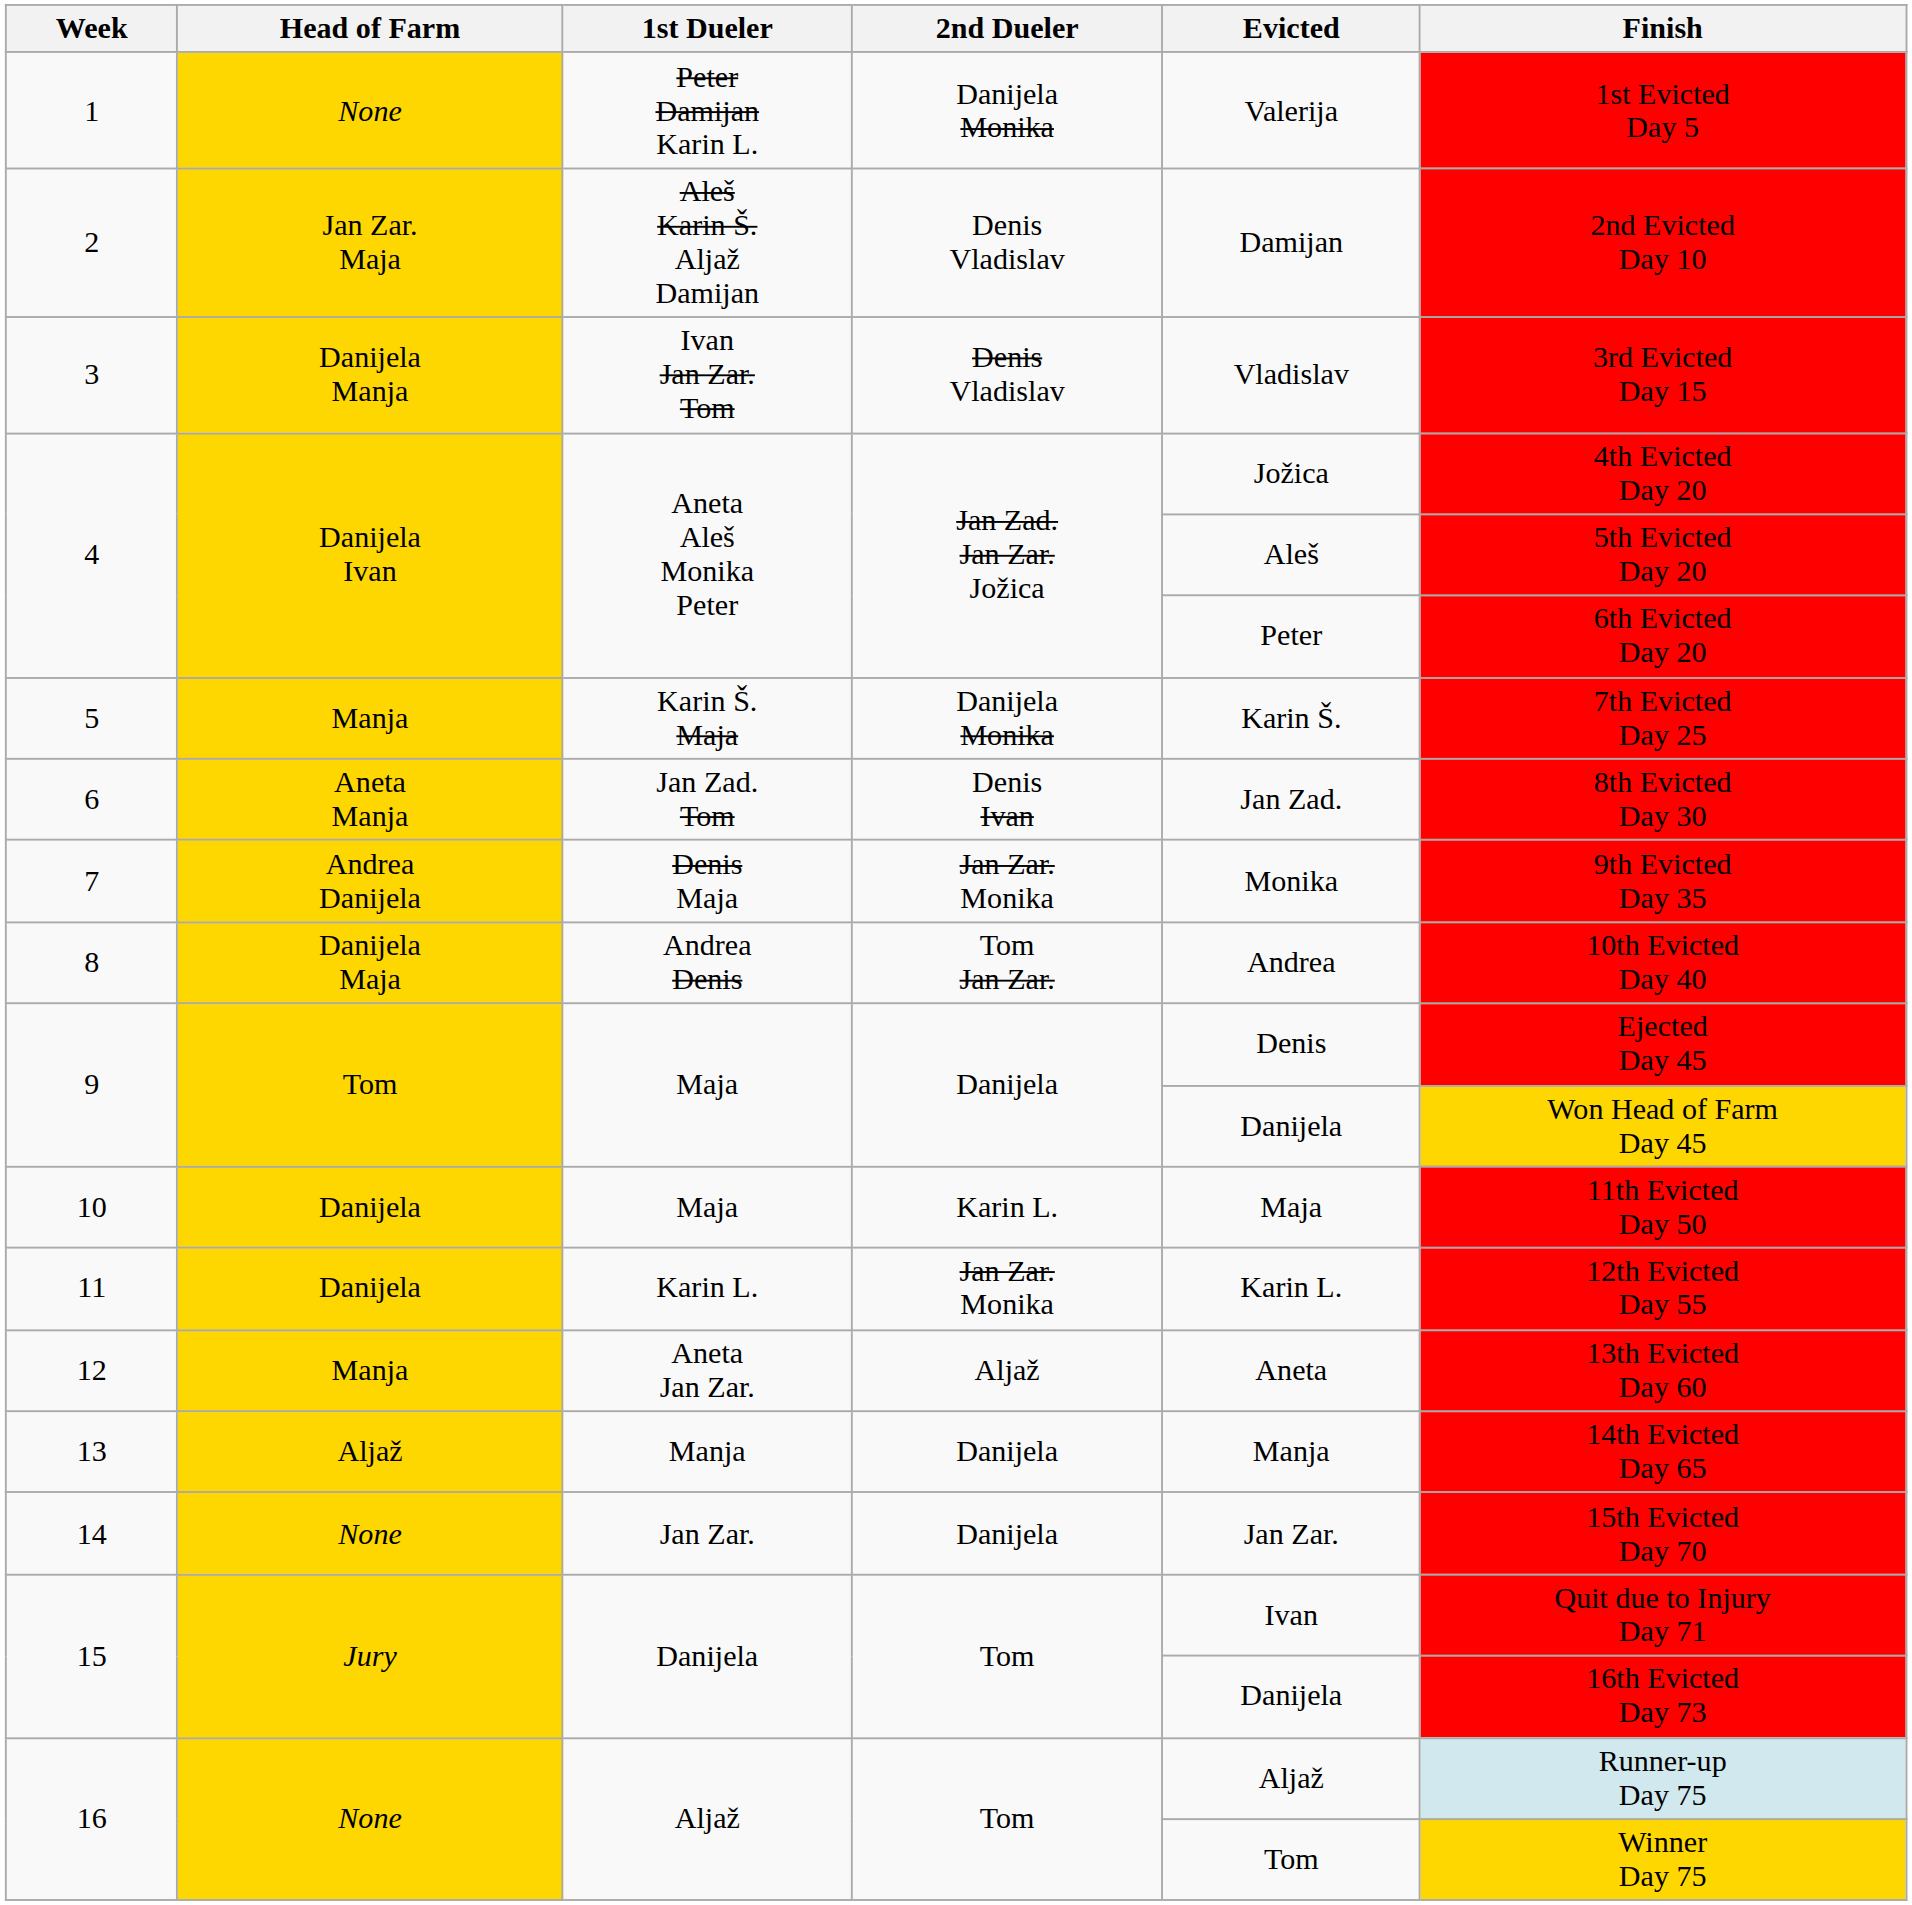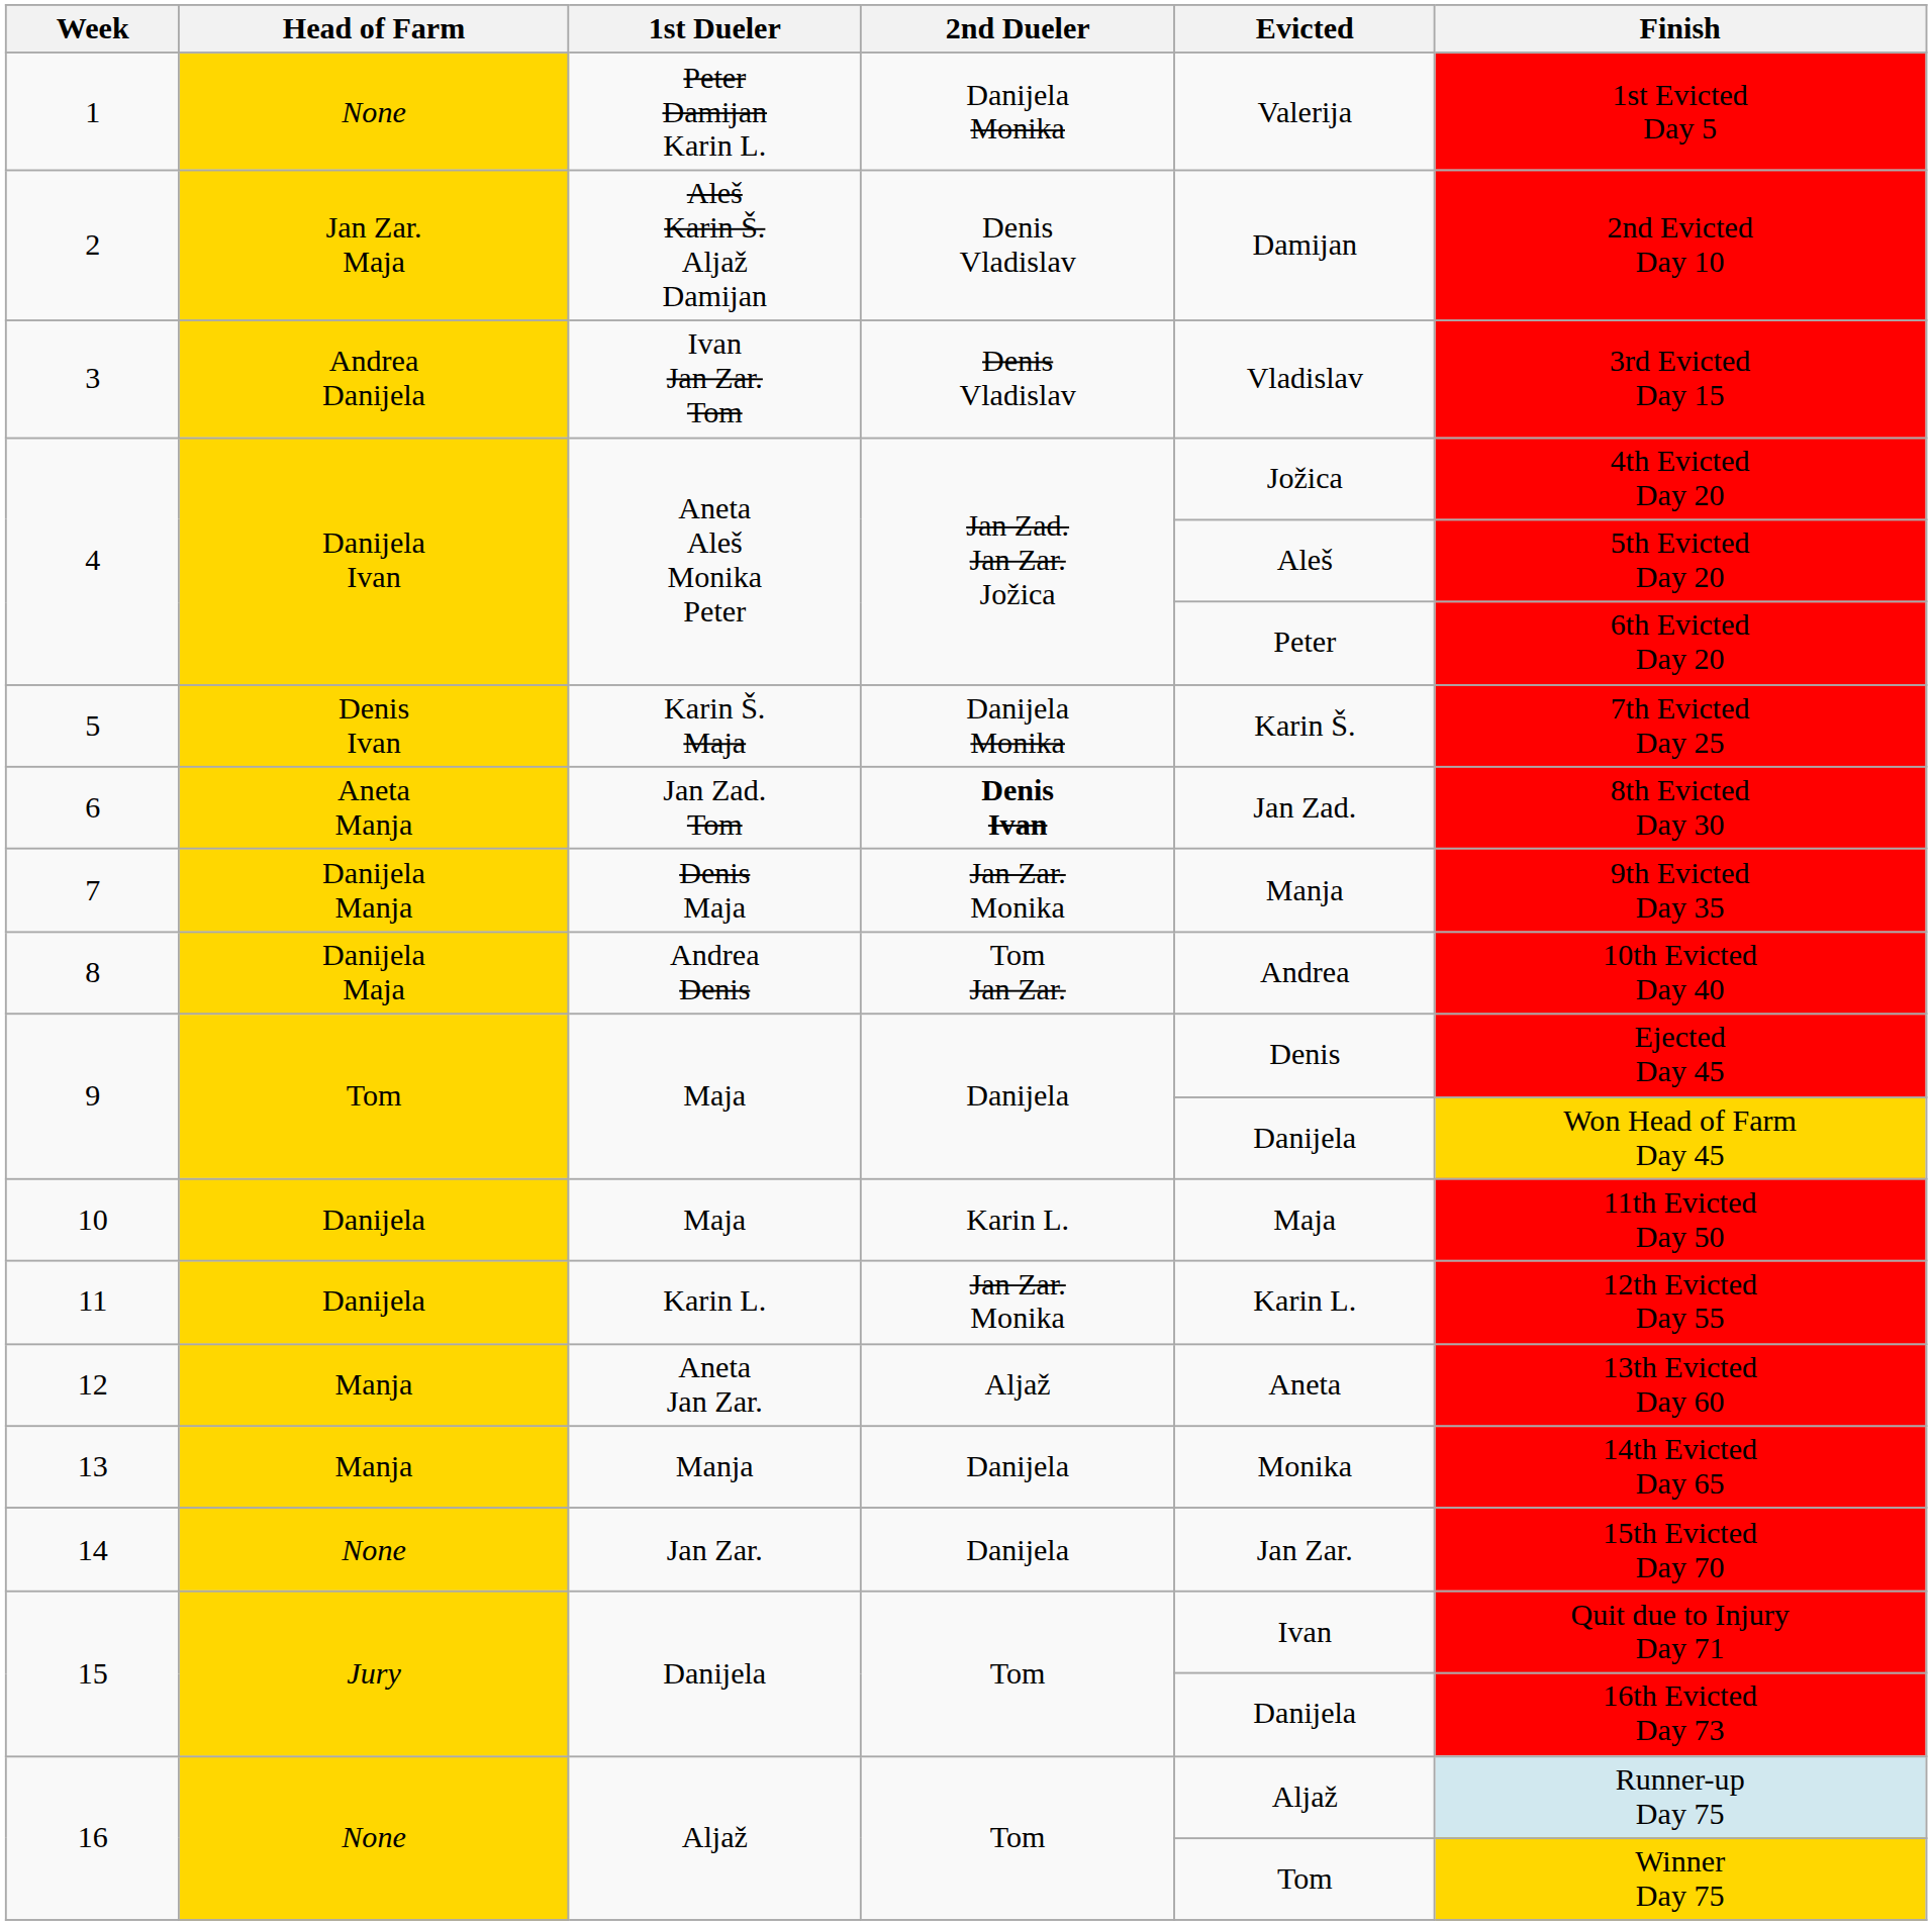3 | Head of Farm: Danijela Manja -> Andrea Danijela
5 | Head of Farm: Manja -> Denis Ivan
6 | 2nd Dueler: normal -> bold
7 | Head of Farm: Andrea Danijela -> Danijela Manja
7 | Evicted: Monika -> Manja
13 | Head of Farm: Aljaž -> Manja
13 | Evicted: Manja -> Monika
